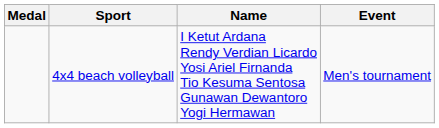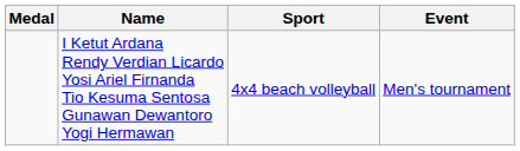columns swapped: Name <-> Sport
